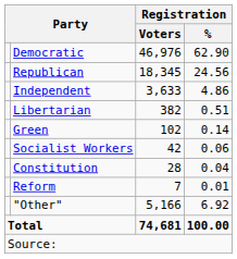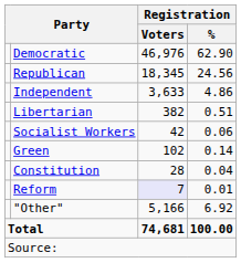rows swapped: Green <-> Socialist Workers
Reform | Registration / Voters: no background -> lavender background
